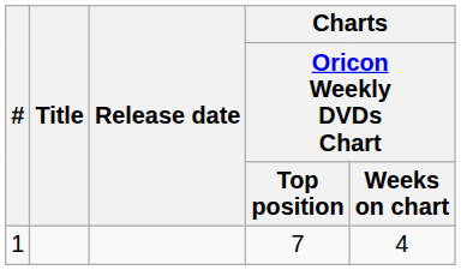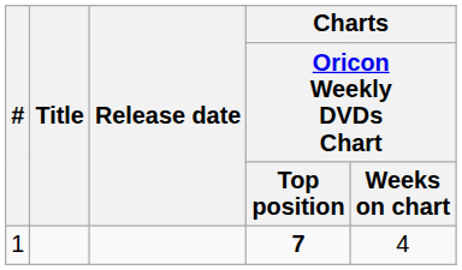1 | Charts / Oricon Weekly DVDs Chart / Top position: normal -> bold
